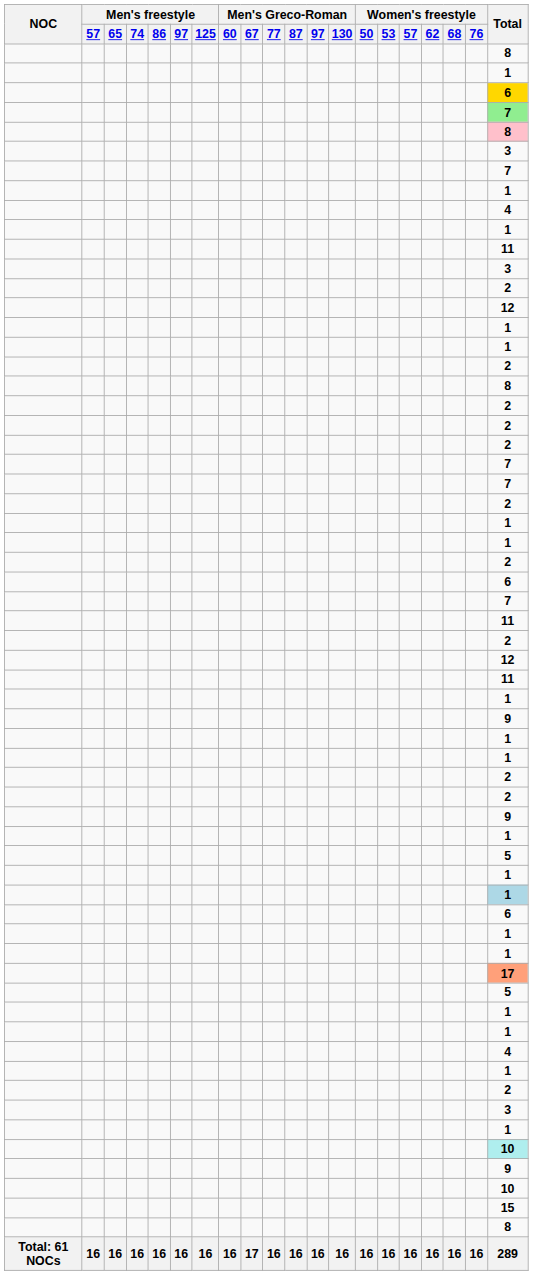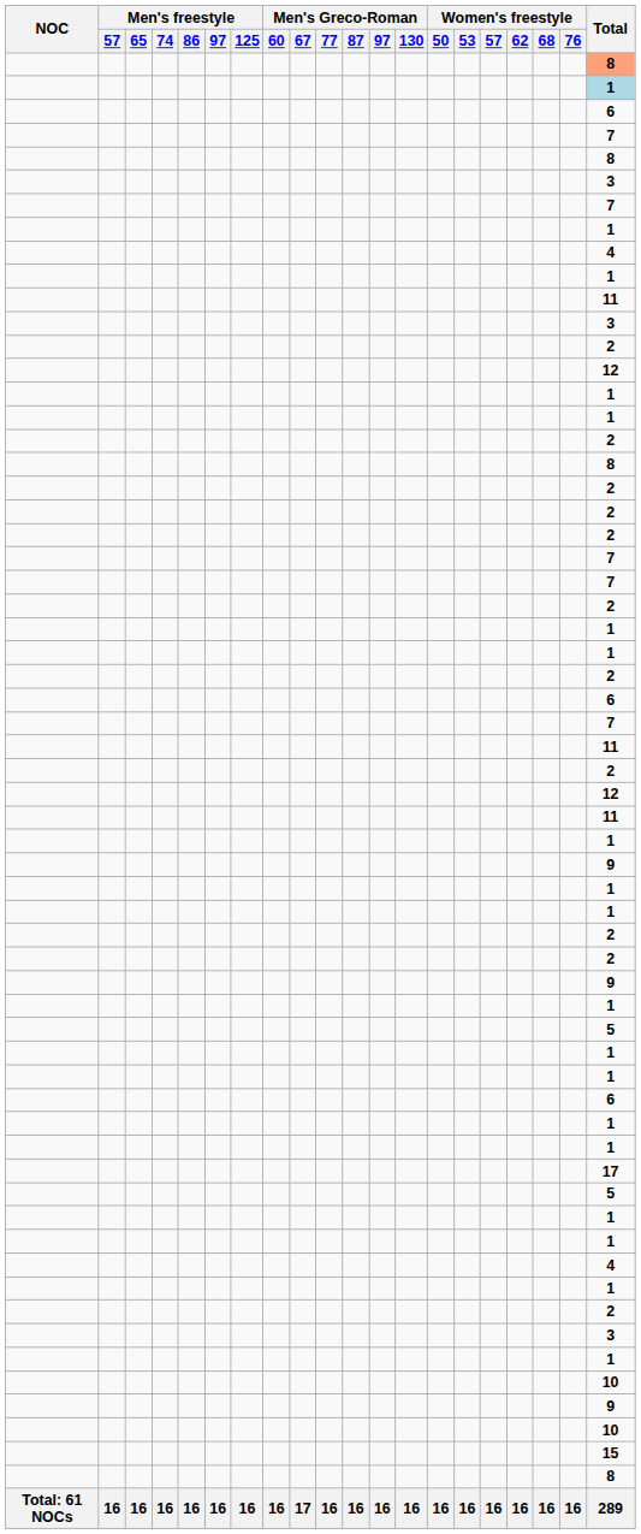row 3 | Total: no background -> lightsalmon background
row 4 | Total: no background -> lightblue background
row 5 | Total: gold background -> no background
row 6 | Total: lightgreen background -> no background
row 7 | Total: pink background -> no background
row 46 | Total: lightblue background -> no background
row 50 | Total: lightsalmon background -> no background
row 59 | Total: paleturquoise background -> no background
